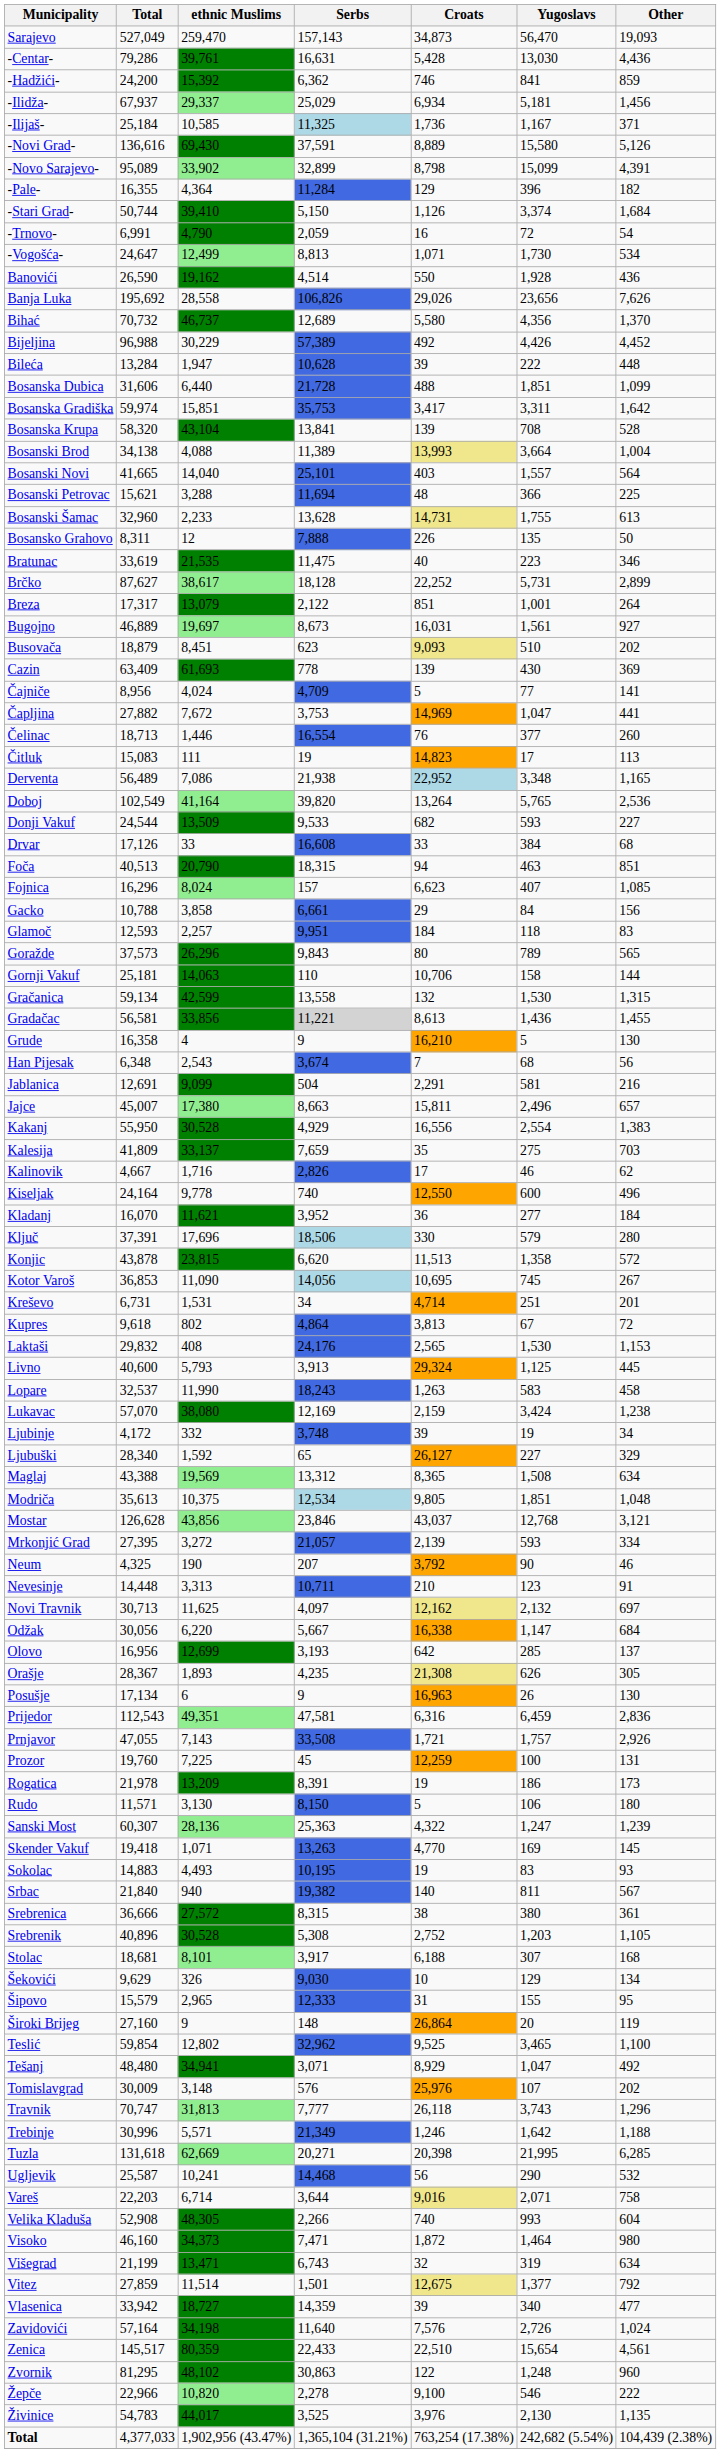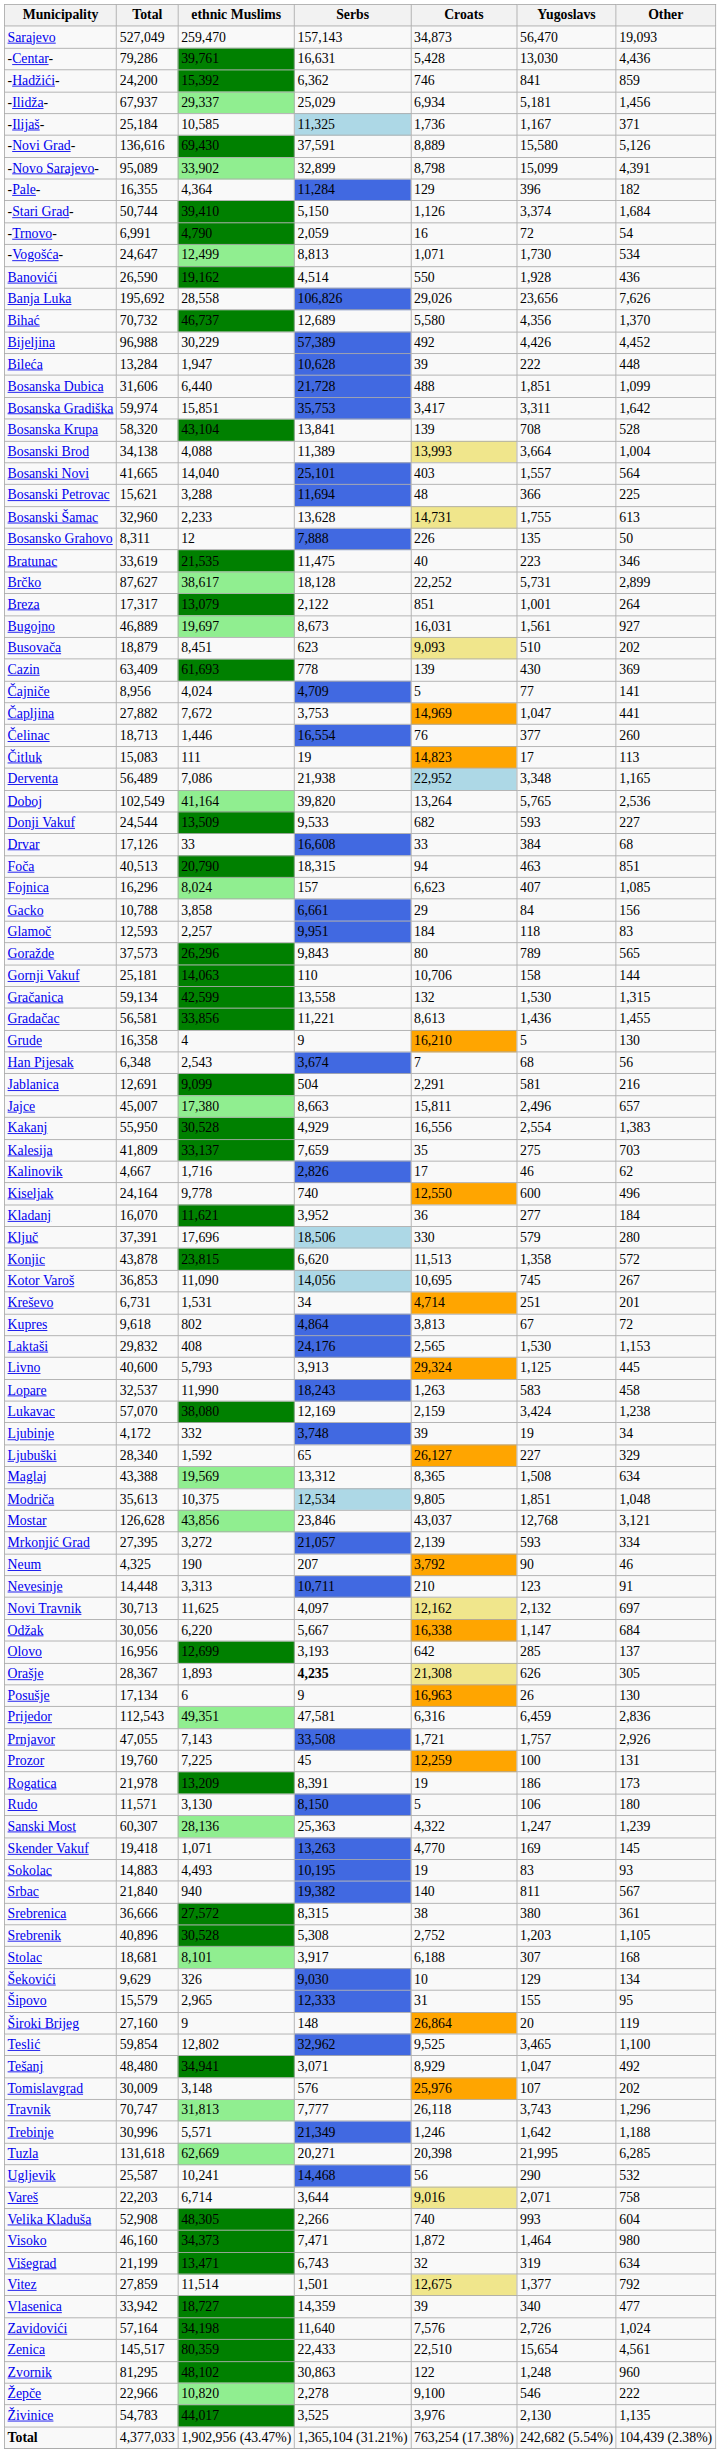Gradačac | Serbs: lightgrey background -> no background
Orašje | Serbs: normal -> bold
